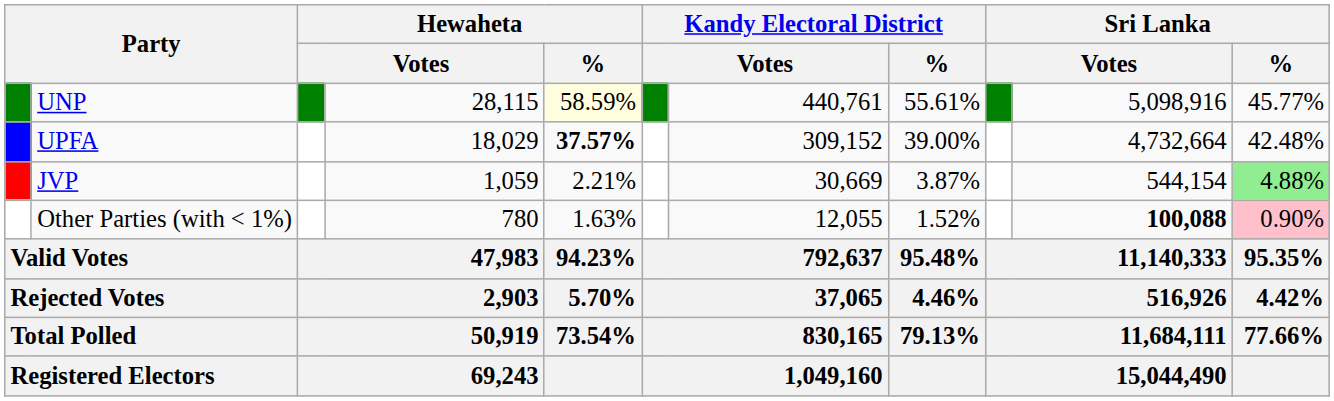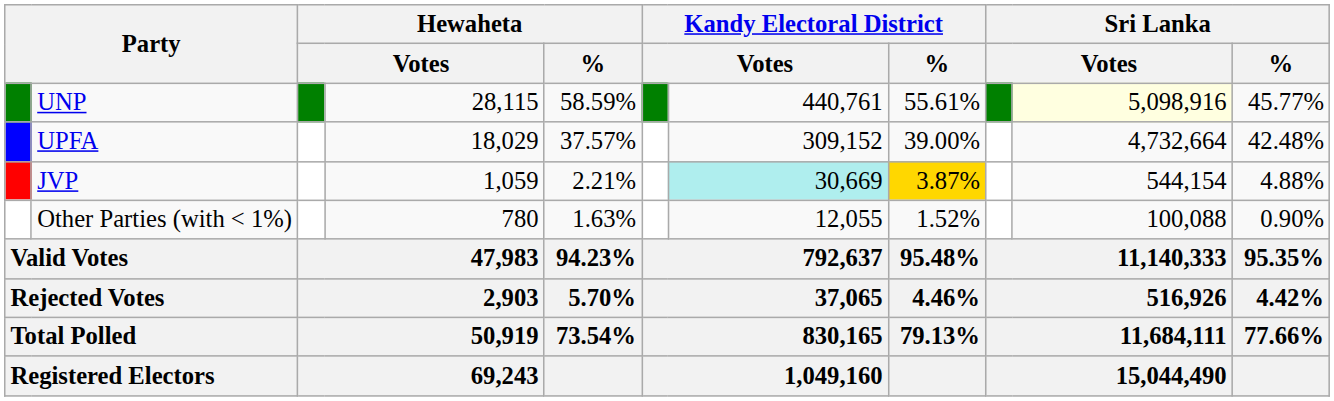UNP | Hewaheta / %: lightyellow background -> no background
UNP | column 10: no background -> lightyellow background
UPFA | Hewaheta / %: bold -> normal
JVP | column 7: no background -> paleturquoise background
JVP | Kandy Electoral District / %: no background -> gold background
JVP | Sri Lanka / %: lightgreen background -> no background
Other Parties (with < 1%) | column 10: bold -> normal
Other Parties (with < 1%) | Sri Lanka / %: pink background -> no background
